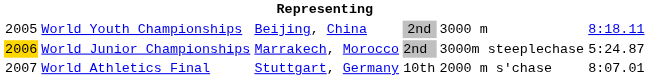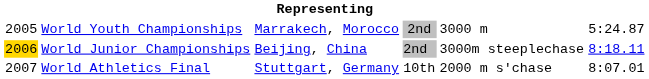World Youth Championships | column 3: Beijing, China -> Marrakech, Morocco
World Youth Championships | column 6: 8:18.11 -> 5:24.87
World Junior Championships | column 3: Marrakech, Morocco -> Beijing, China
World Junior Championships | column 6: 5:24.87 -> 8:18.11
